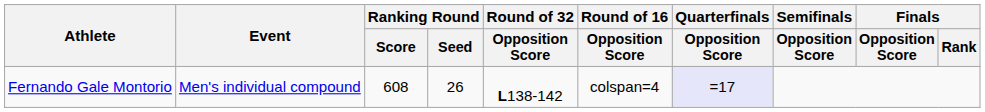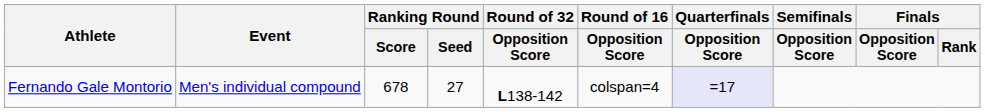Fernando Gale Montorio | Ranking Round / Score: 608 -> 678
Fernando Gale Montorio | Ranking Round / Seed: 26 -> 27
